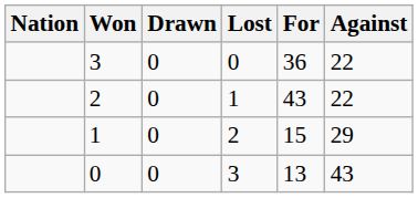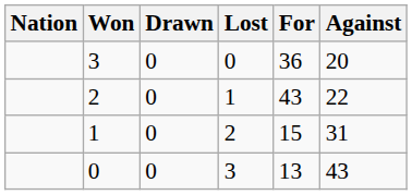row 2 | Against: 22 -> 20
row 4 | Against: 29 -> 31
